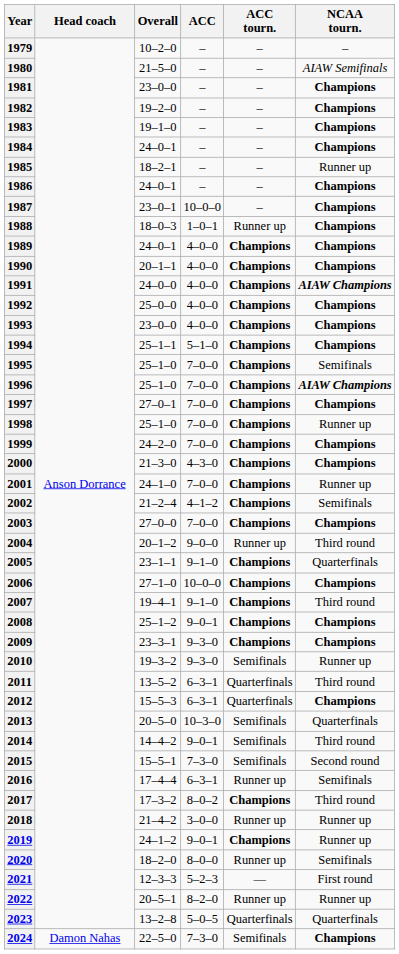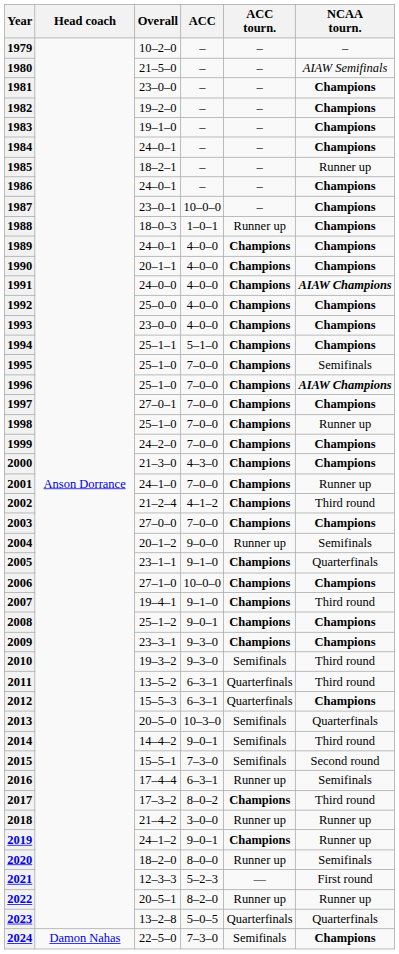2002 | NCAA tourn.: Semifinals -> Third round
2004 | NCAA tourn.: Third round -> Semifinals
2010 | NCAA tourn.: Runner up -> Third round
